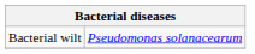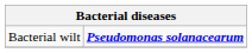Bacterial wilt | column 2: normal -> bold
